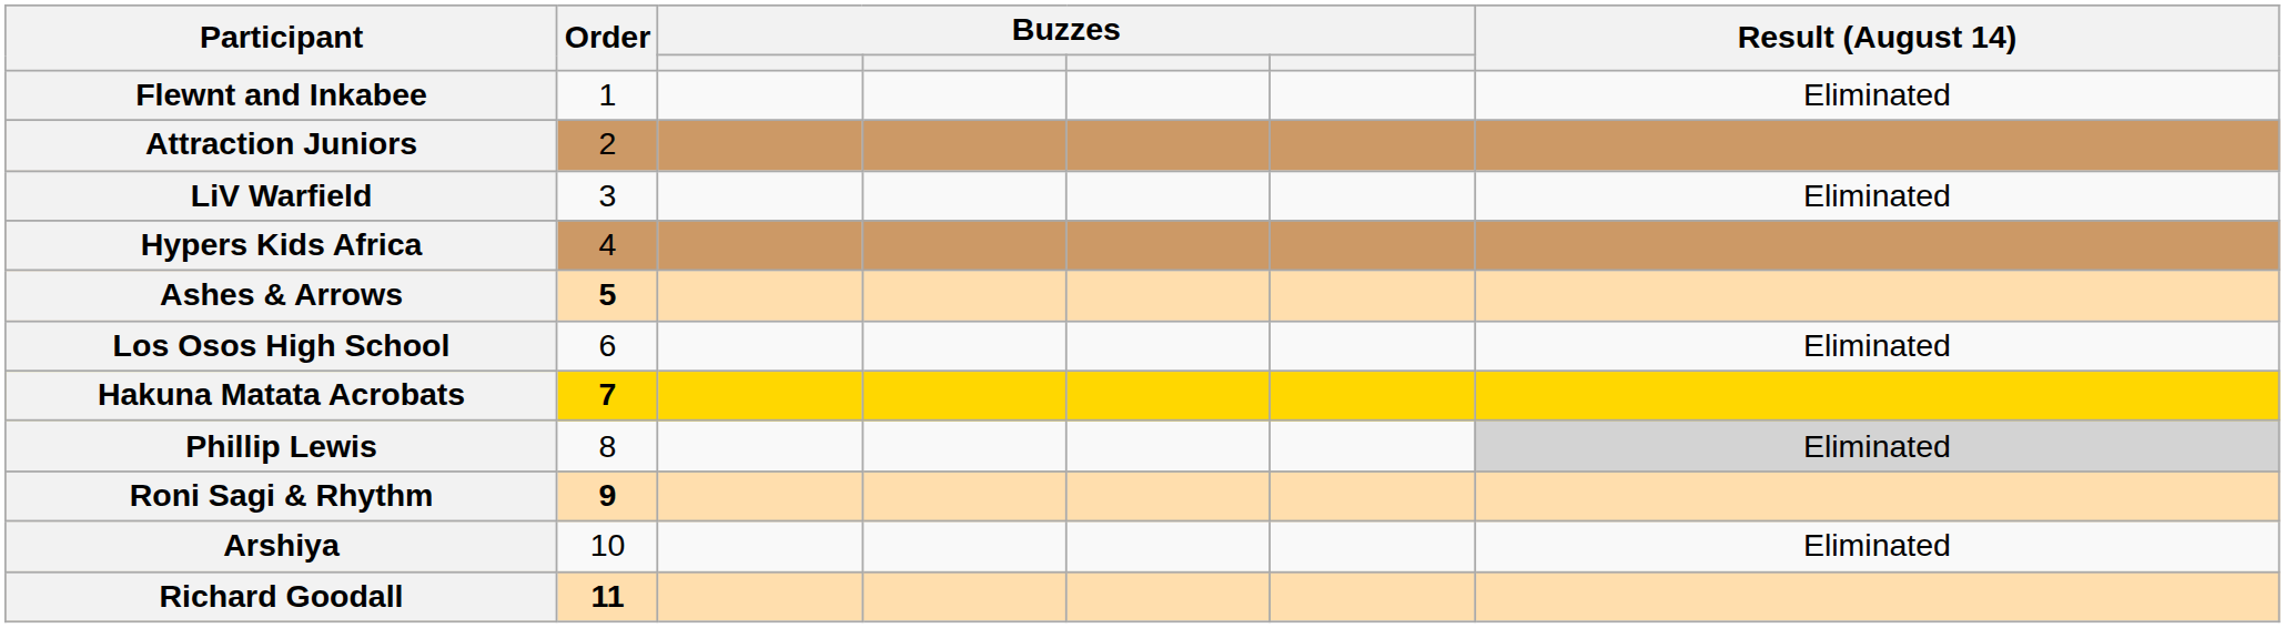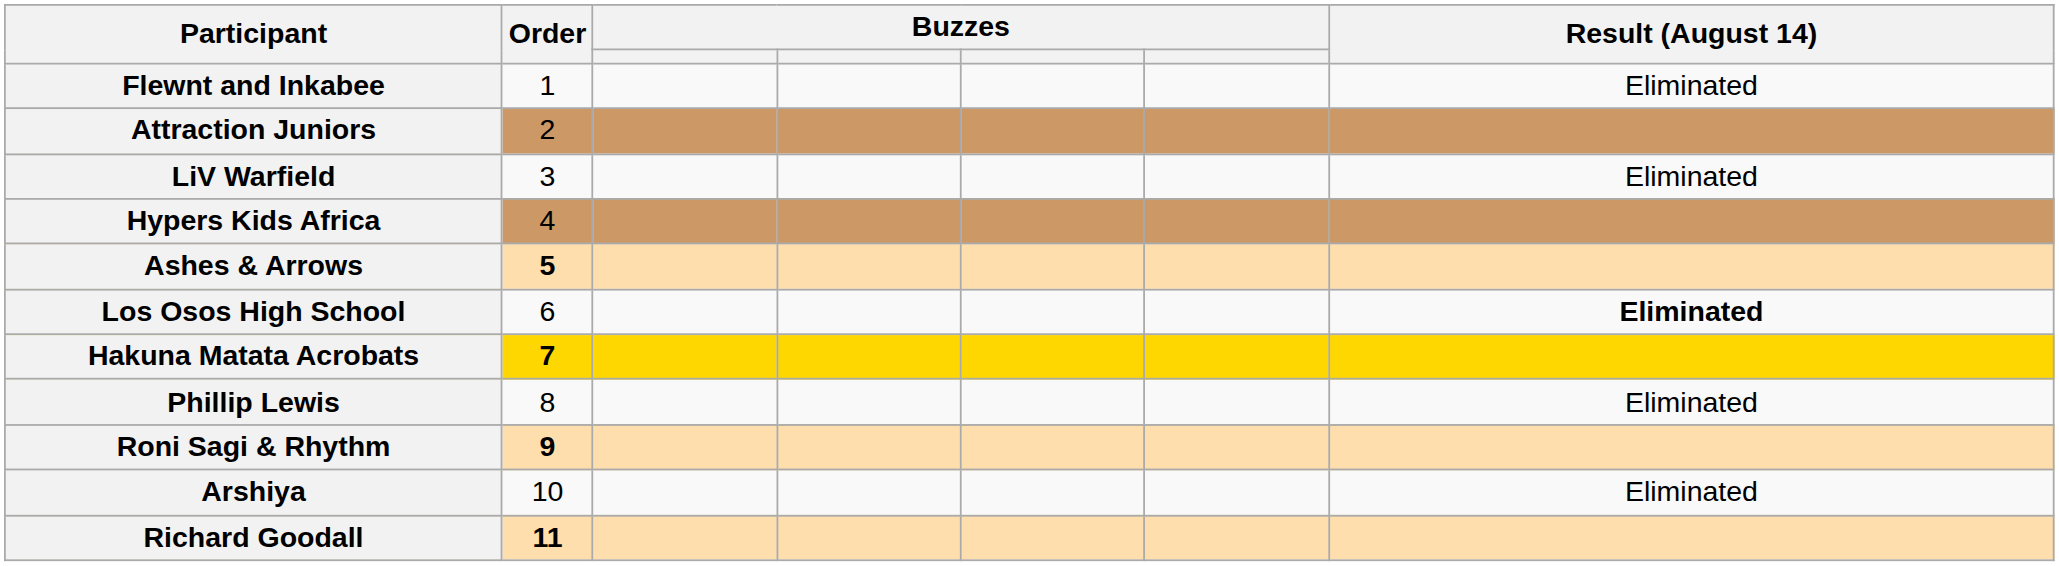Los Osos High School | Result (August 14): normal -> bold
Phillip Lewis | Result (August 14): lightgrey background -> no background
